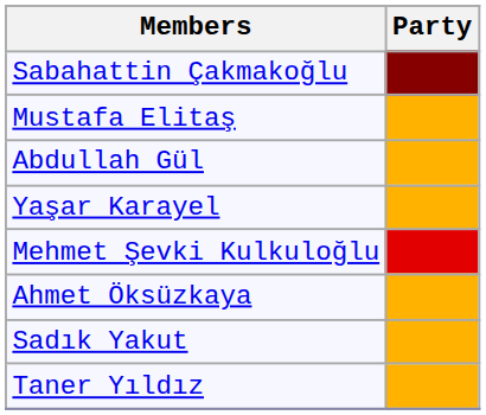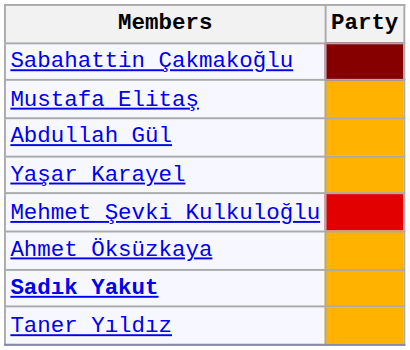Sadık Yakut | Members: normal -> bold
